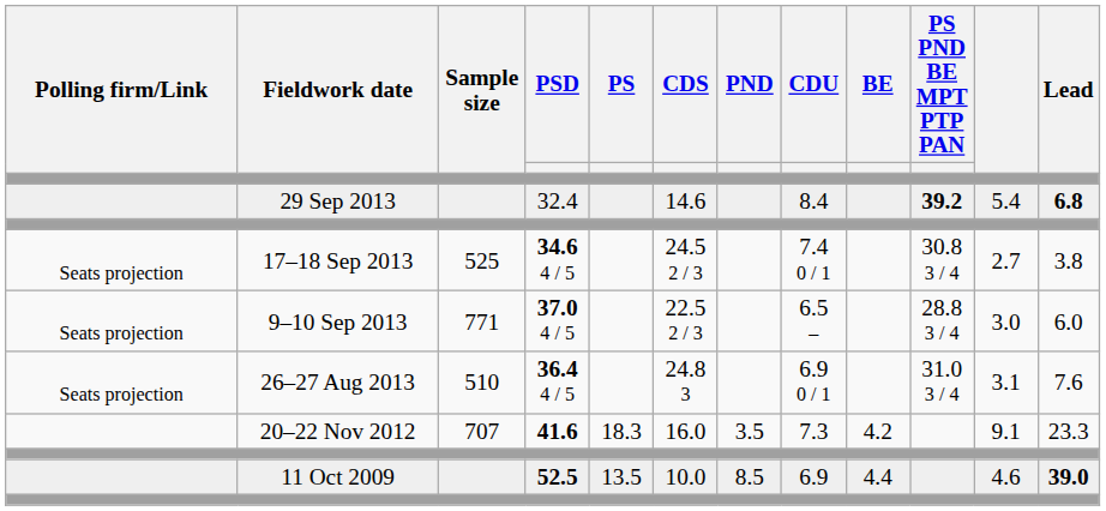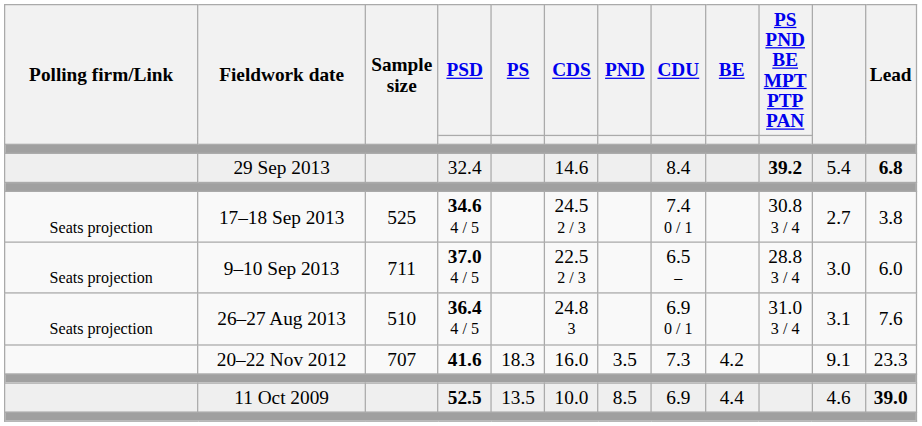9–10 Sep 2013 | Sample size: 771 -> 711
